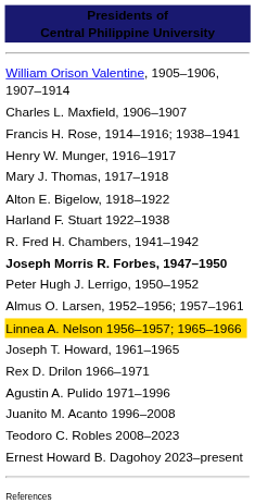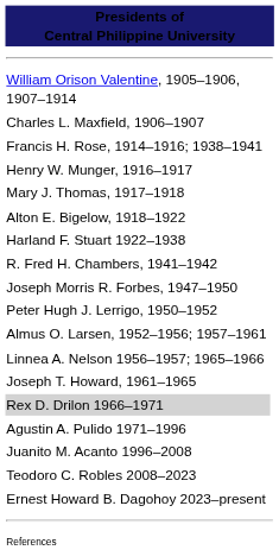row 10 | column 1: bold -> normal
row 13 | column 1: gold background -> no background
row 15 | column 1: no background -> lightgrey background
